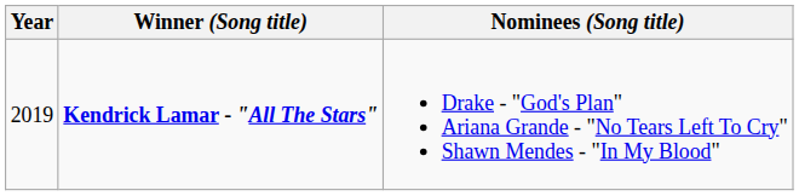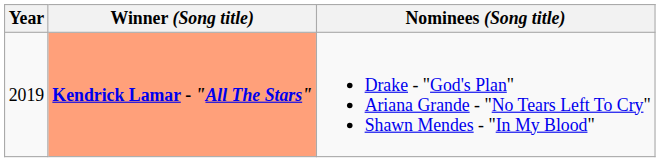row 2 | Winner (Song title): no background -> lightsalmon background
